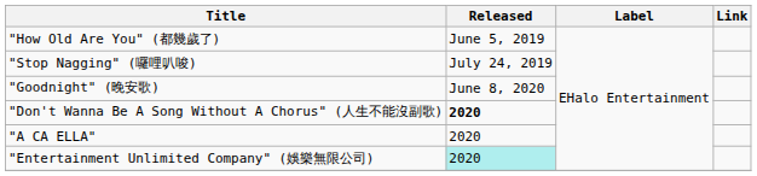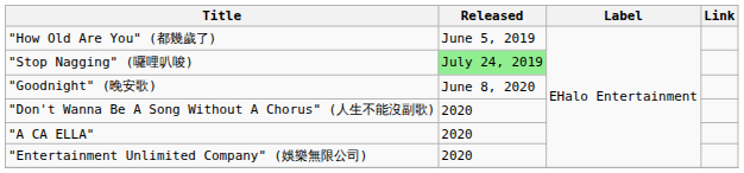"Stop Nagging" (囉哩叭唆) | Released: no background -> lightgreen background
"Don't Wanna Be A Song Without A Chorus" (人生不能沒副歌) | Released: bold -> normal
"Entertainment Unlimited Company" (娛樂無限公司) | Released: paleturquoise background -> no background
